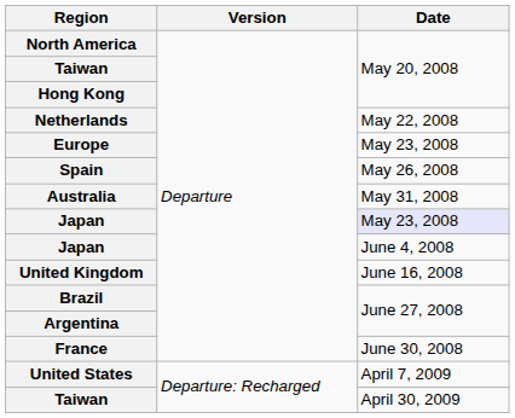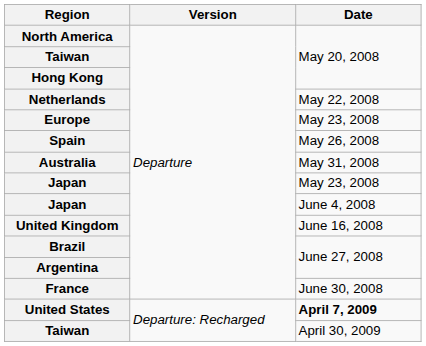Japan / May 23, 2008 | Date: lavender background -> no background
United States | Date: normal -> bold
